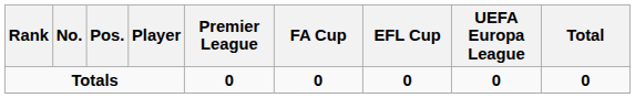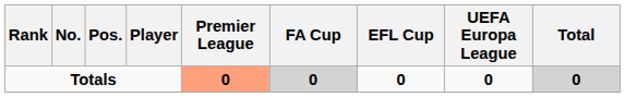row 2 | Premier League: no background -> lightsalmon background
row 2 | FA Cup: no background -> lightgrey background
row 2 | Total: no background -> lightgrey background
